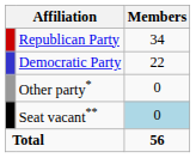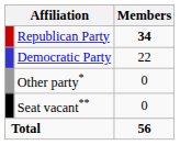Republican Party | Members: normal -> bold
Seat vacant** | Members: lightblue background -> no background
